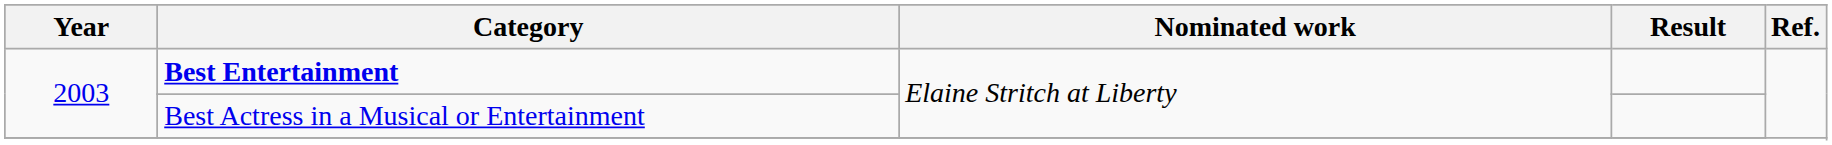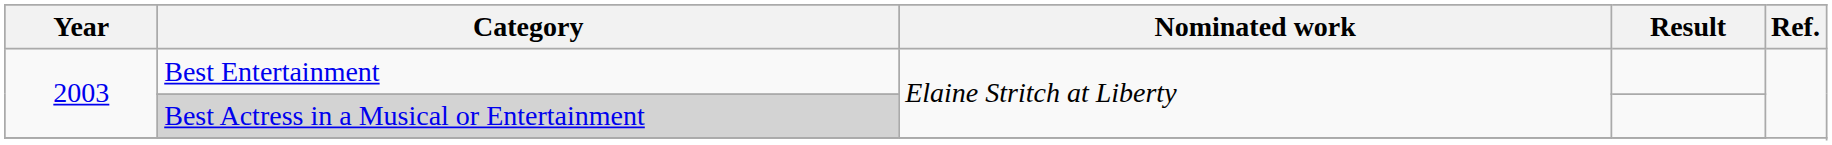Best Entertainment | Category: bold -> normal
Best Actress in a Musical or Entertainment | Category: no background -> lightgrey background
